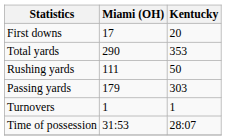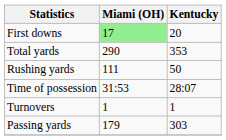First downs | Miami (OH): no background -> lightgreen background
rows swapped: Passing yards <-> Time of possession
